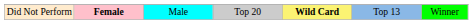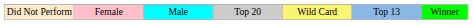Did Not Perform | column 2: bold -> normal
Did Not Perform | column 5: bold -> normal
